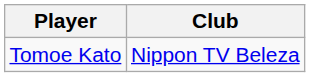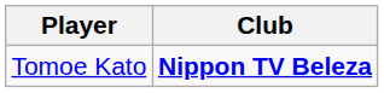Tomoe Kato | Club: normal -> bold
